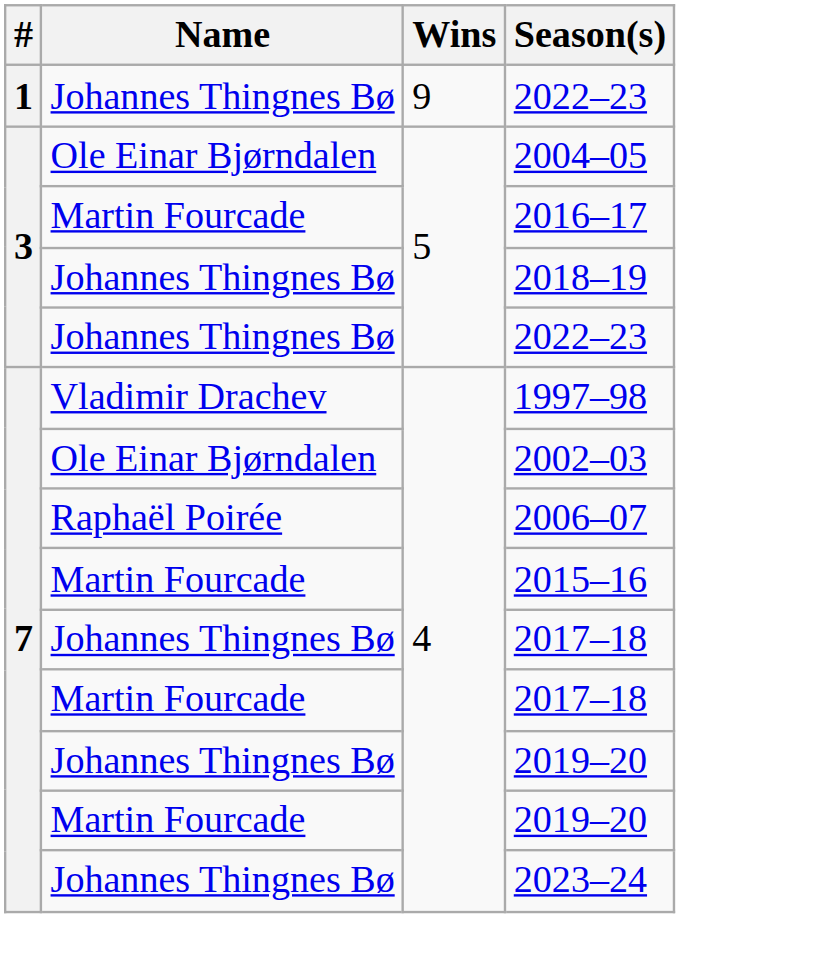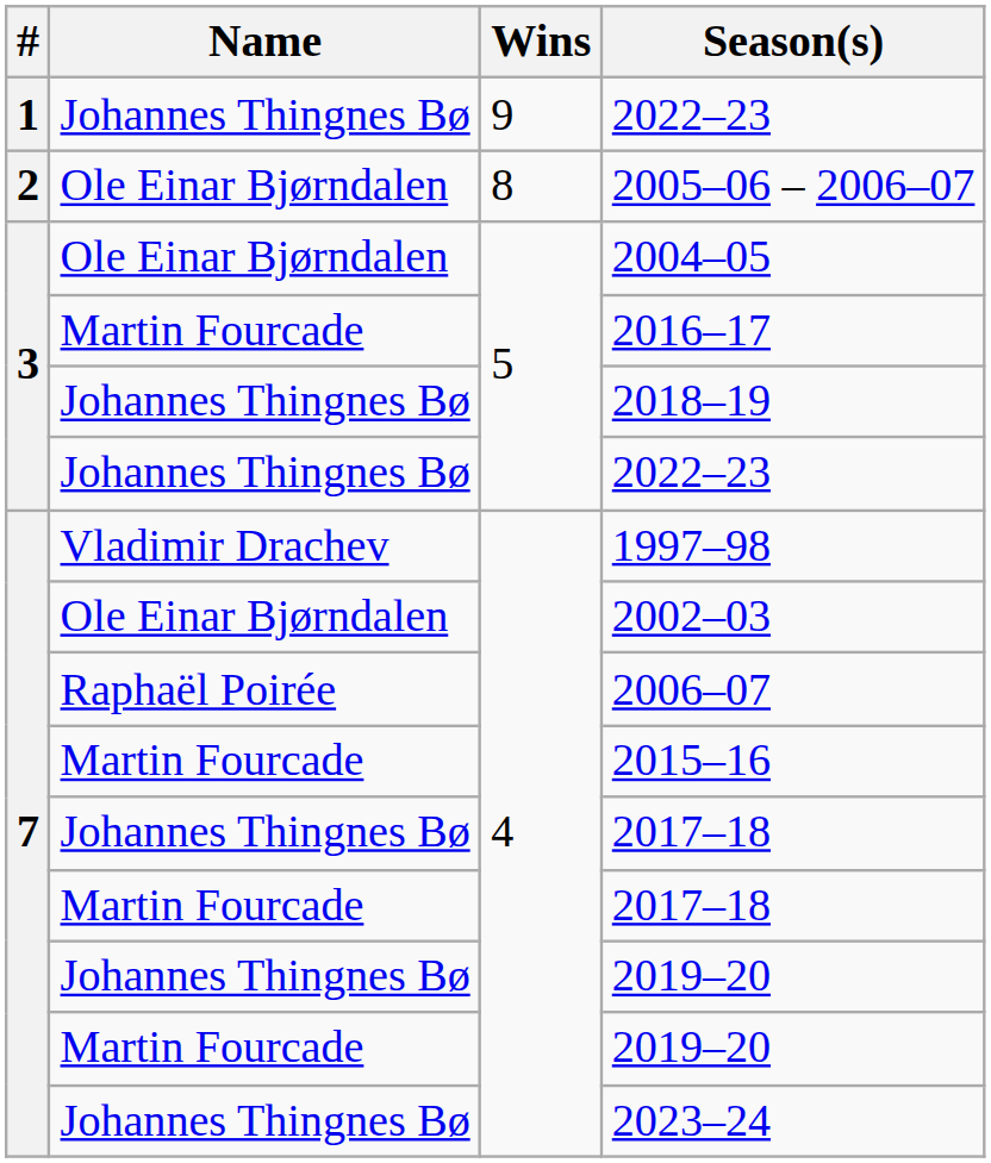+ row: 2 | Ole Einar Bjørndalen | 8 | 2005–06 – 2006–07
